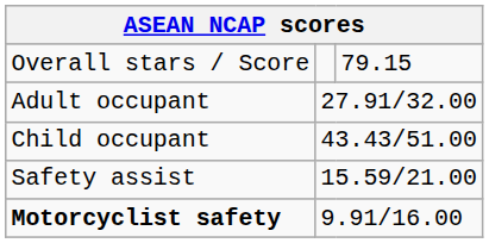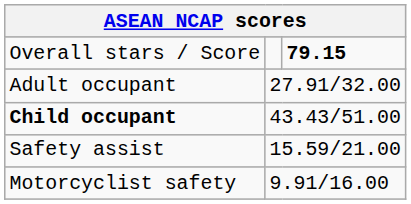Overall stars / Score | column 3: normal -> bold
Child occupant | column 1: normal -> bold
Motorcyclist safety | column 1: bold -> normal
